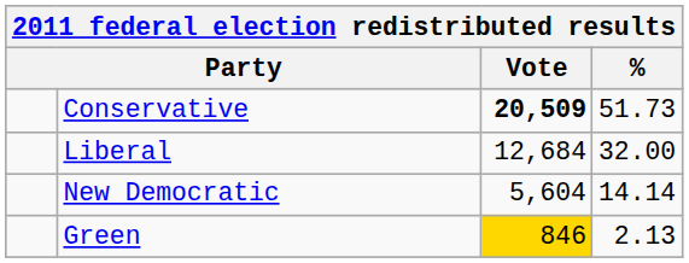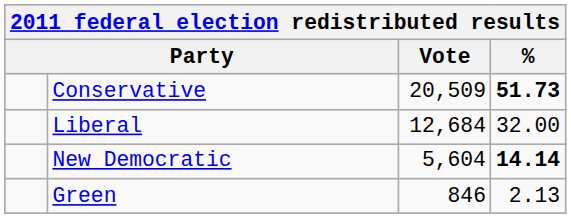Conservative | Vote: bold -> normal
Conservative | %: normal -> bold
New Democratic | %: normal -> bold
Green | Vote: gold background -> no background
